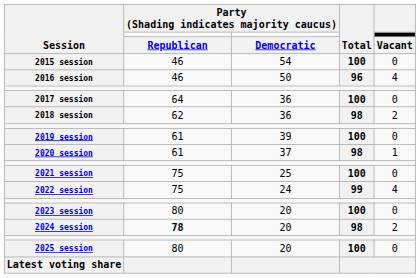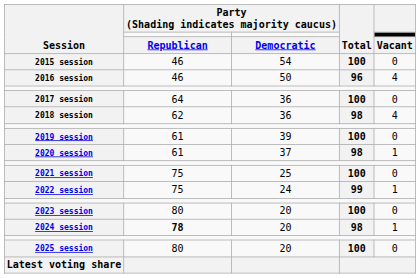2018 session | column 5: 2 -> 4
2022 session | column 5: 4 -> 1
2024 session | column 5: 2 -> 1
